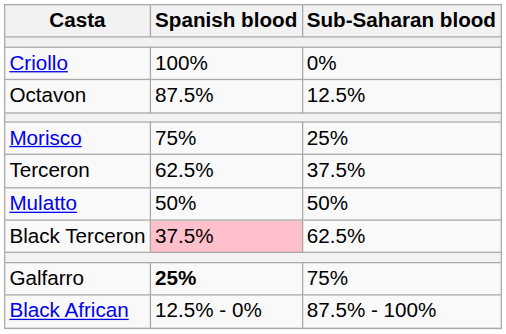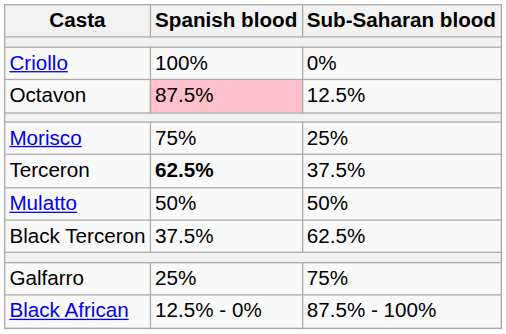Octavon | Spanish blood: no background -> pink background
Terceron | Spanish blood: normal -> bold
Black Terceron | Spanish blood: pink background -> no background
Galfarro | Spanish blood: bold -> normal
